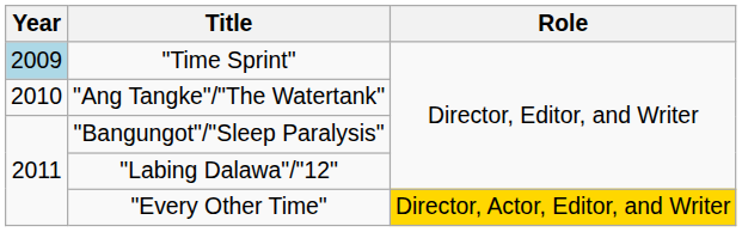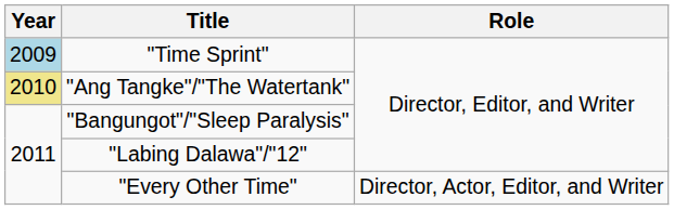"Ang Tangke"/"The Watertank" | Year: no background -> khaki background
"Every Other Time" | Role: gold background -> no background
